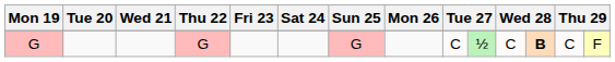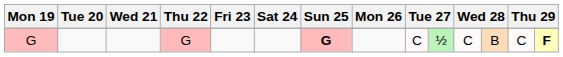row 2 | Sun 25: normal -> bold
row 2 | column 12: bold -> normal
row 2 | column 14: normal -> bold
